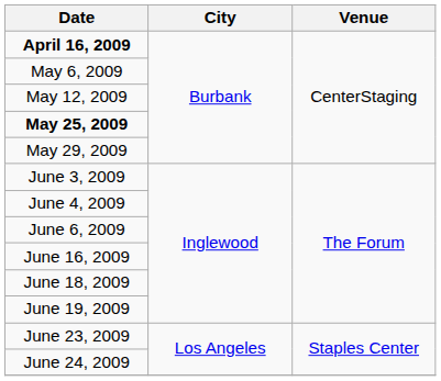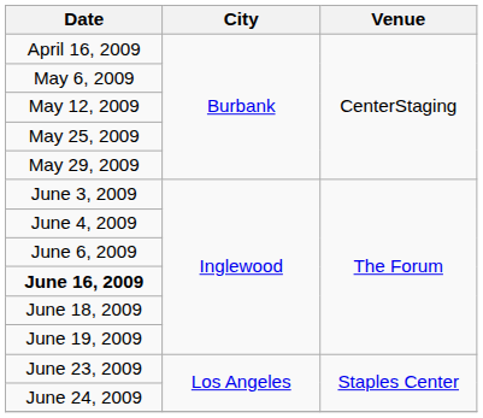April 16, 2009 | Date: bold -> normal
May 25, 2009 | Date: bold -> normal
June 16, 2009 | Date: normal -> bold
